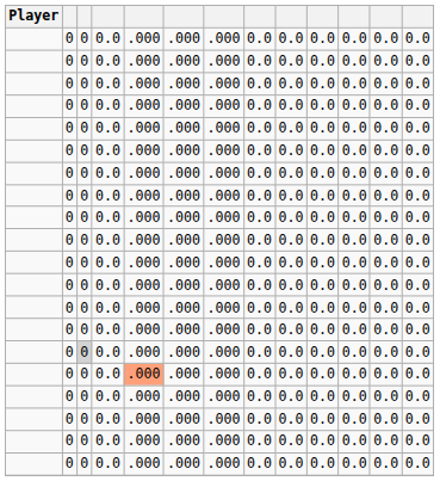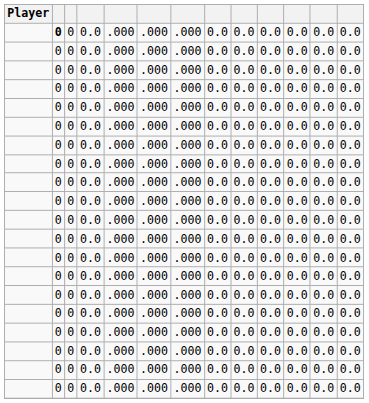row 2 | column 2: normal -> bold
row 16 | column 3: lightgrey background -> no background
row 17 | column 5: lightsalmon background -> no background
